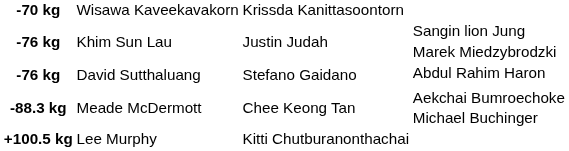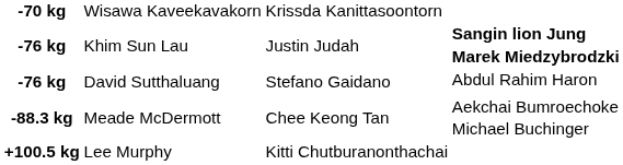Sangin lion Jung | column 4: normal -> bold
Marek Miedzybrodzki | column 4: normal -> bold
